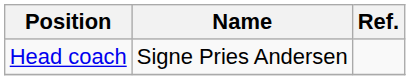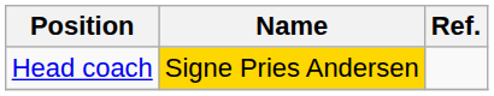Head coach | Name: no background -> gold background
